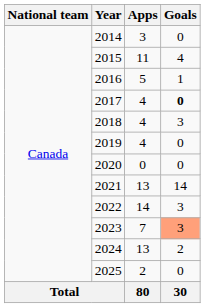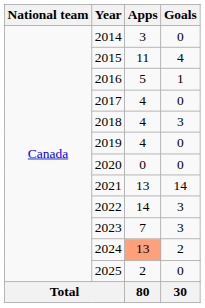2017 | Goals: bold -> normal
2023 | Goals: lightsalmon background -> no background
2024 | Apps: no background -> lightsalmon background
